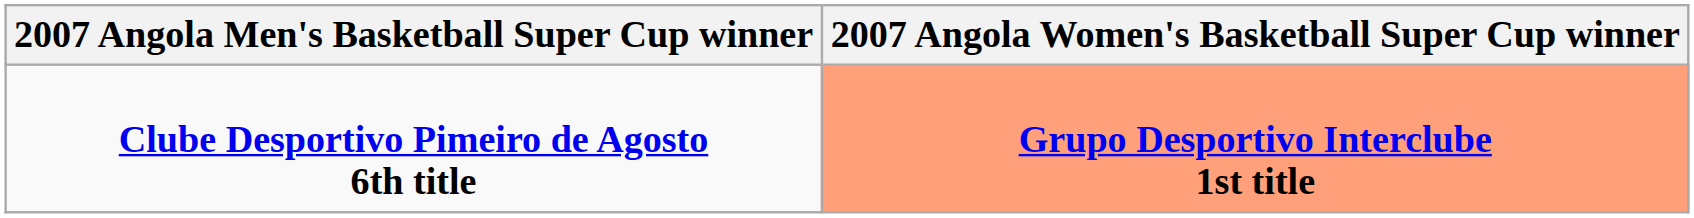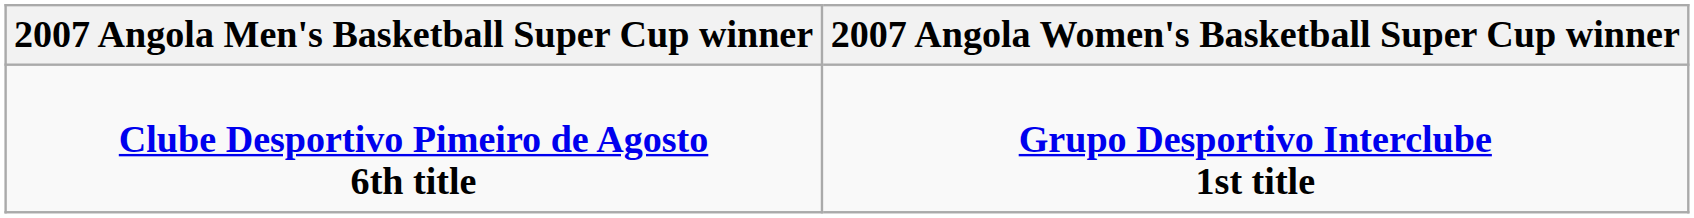Clube Desportivo Pimeiro de Agosto 6th title | 2007 Angola Women's Basketball Super Cup winner: lightsalmon background -> no background
